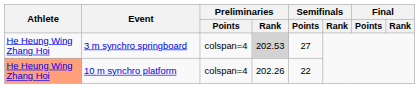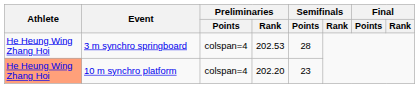3 m synchro springboard | Preliminaries / Rank: lightgrey background -> no background
3 m synchro springboard | Semifinals / Points: 27 -> 28
10 m synchro platform | Preliminaries / Rank: 202.26 -> 202.20
10 m synchro platform | Semifinals / Points: 22 -> 23
